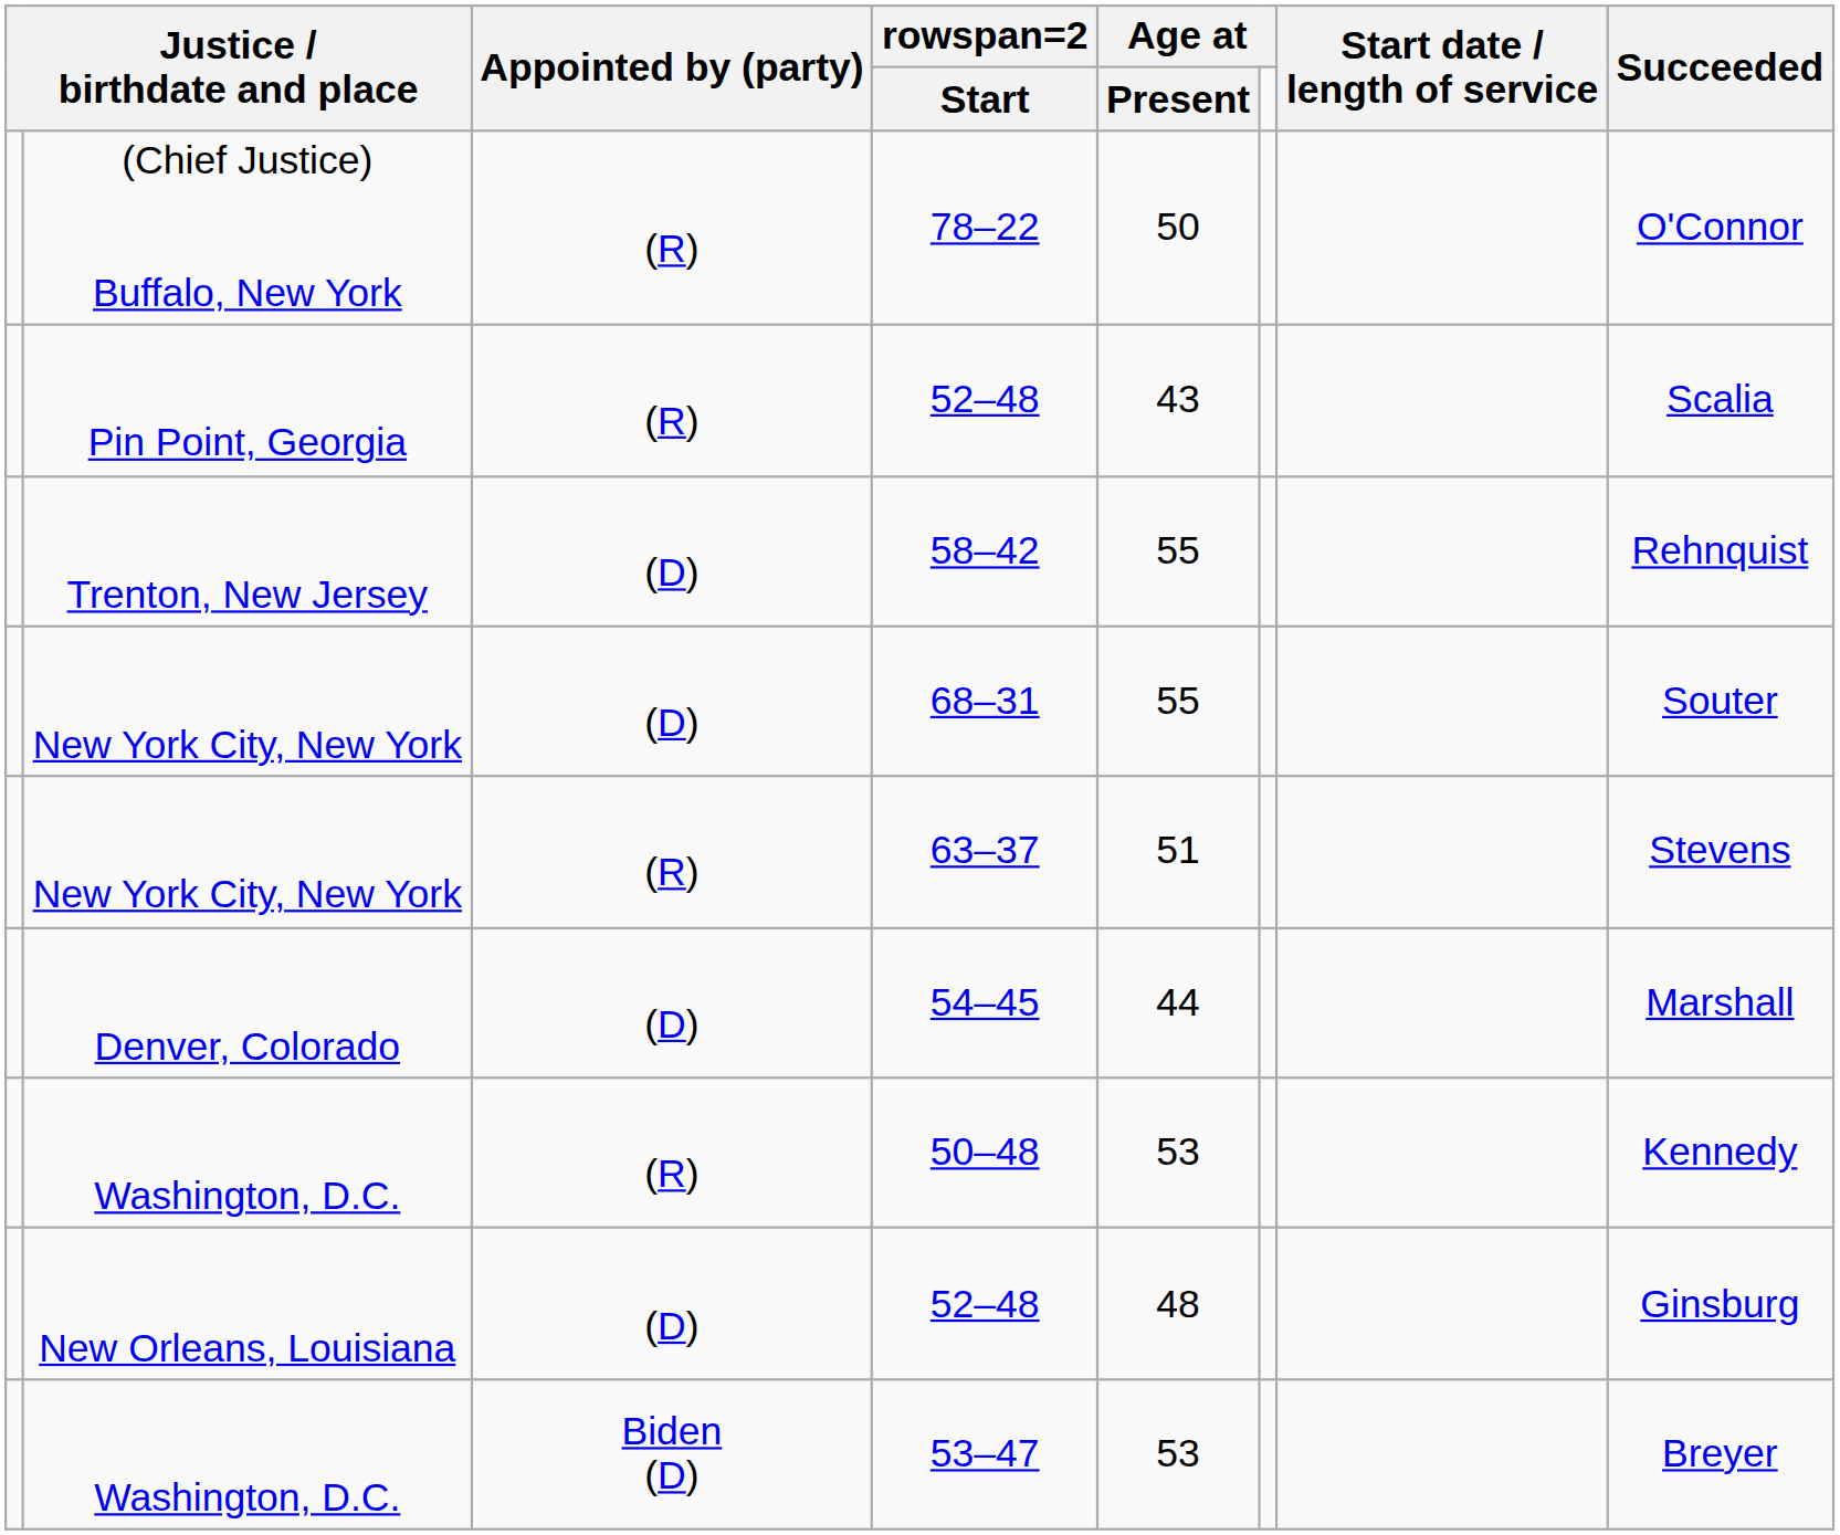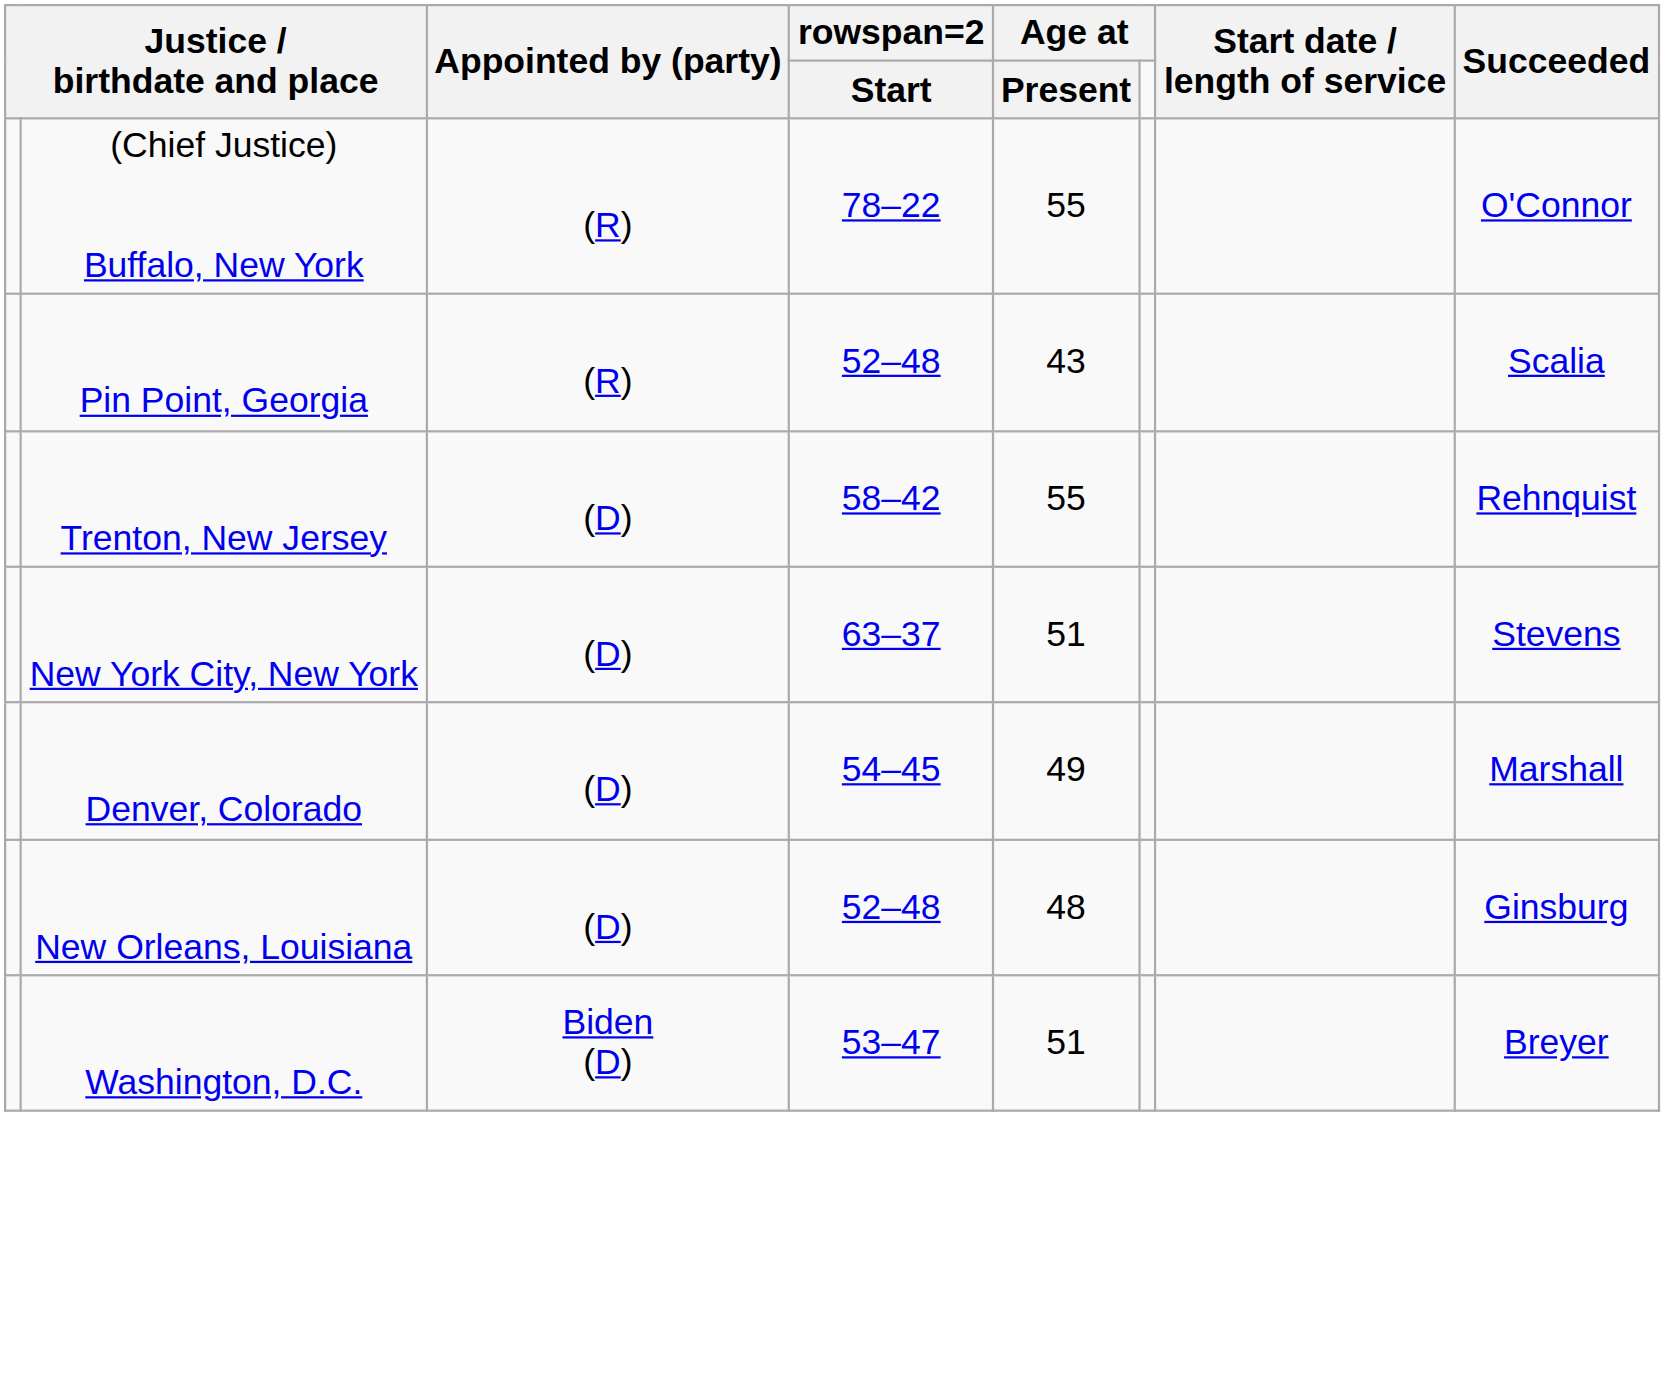78–22 | Age at / Present: 50 -> 55
- row: New York City, New York | (D) | 68–31 | 55 | Souter
63–37 | Appointed by (party): (R) -> (D)
54–45 | Age at / Present: 44 -> 49
- row: Washington, D.C. | (R) | 50–48 | 53 | Kennedy
53–47 | Age at / Present: 53 -> 51
